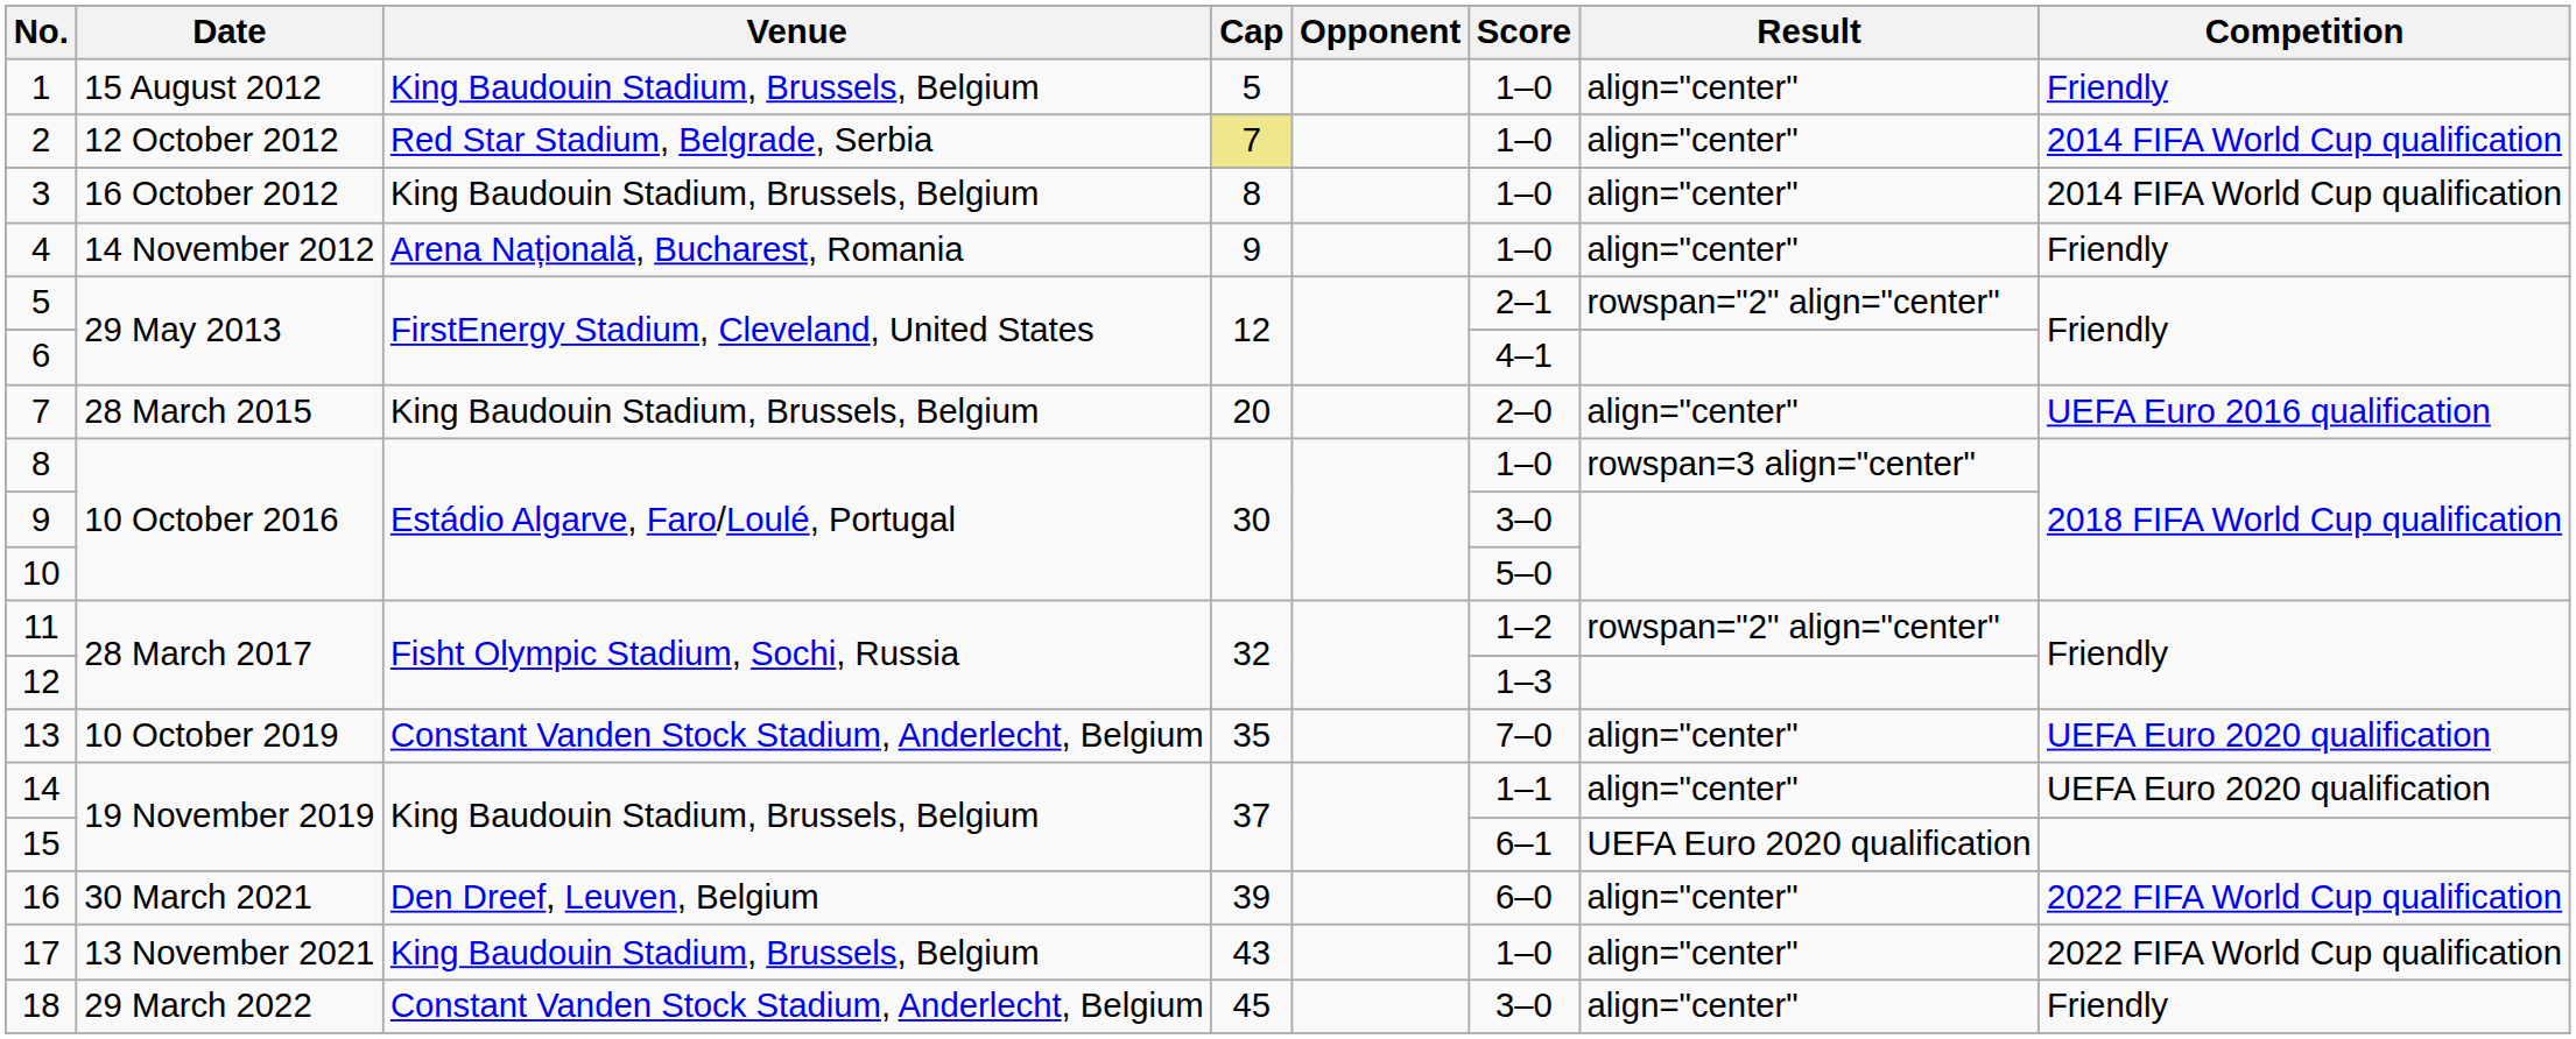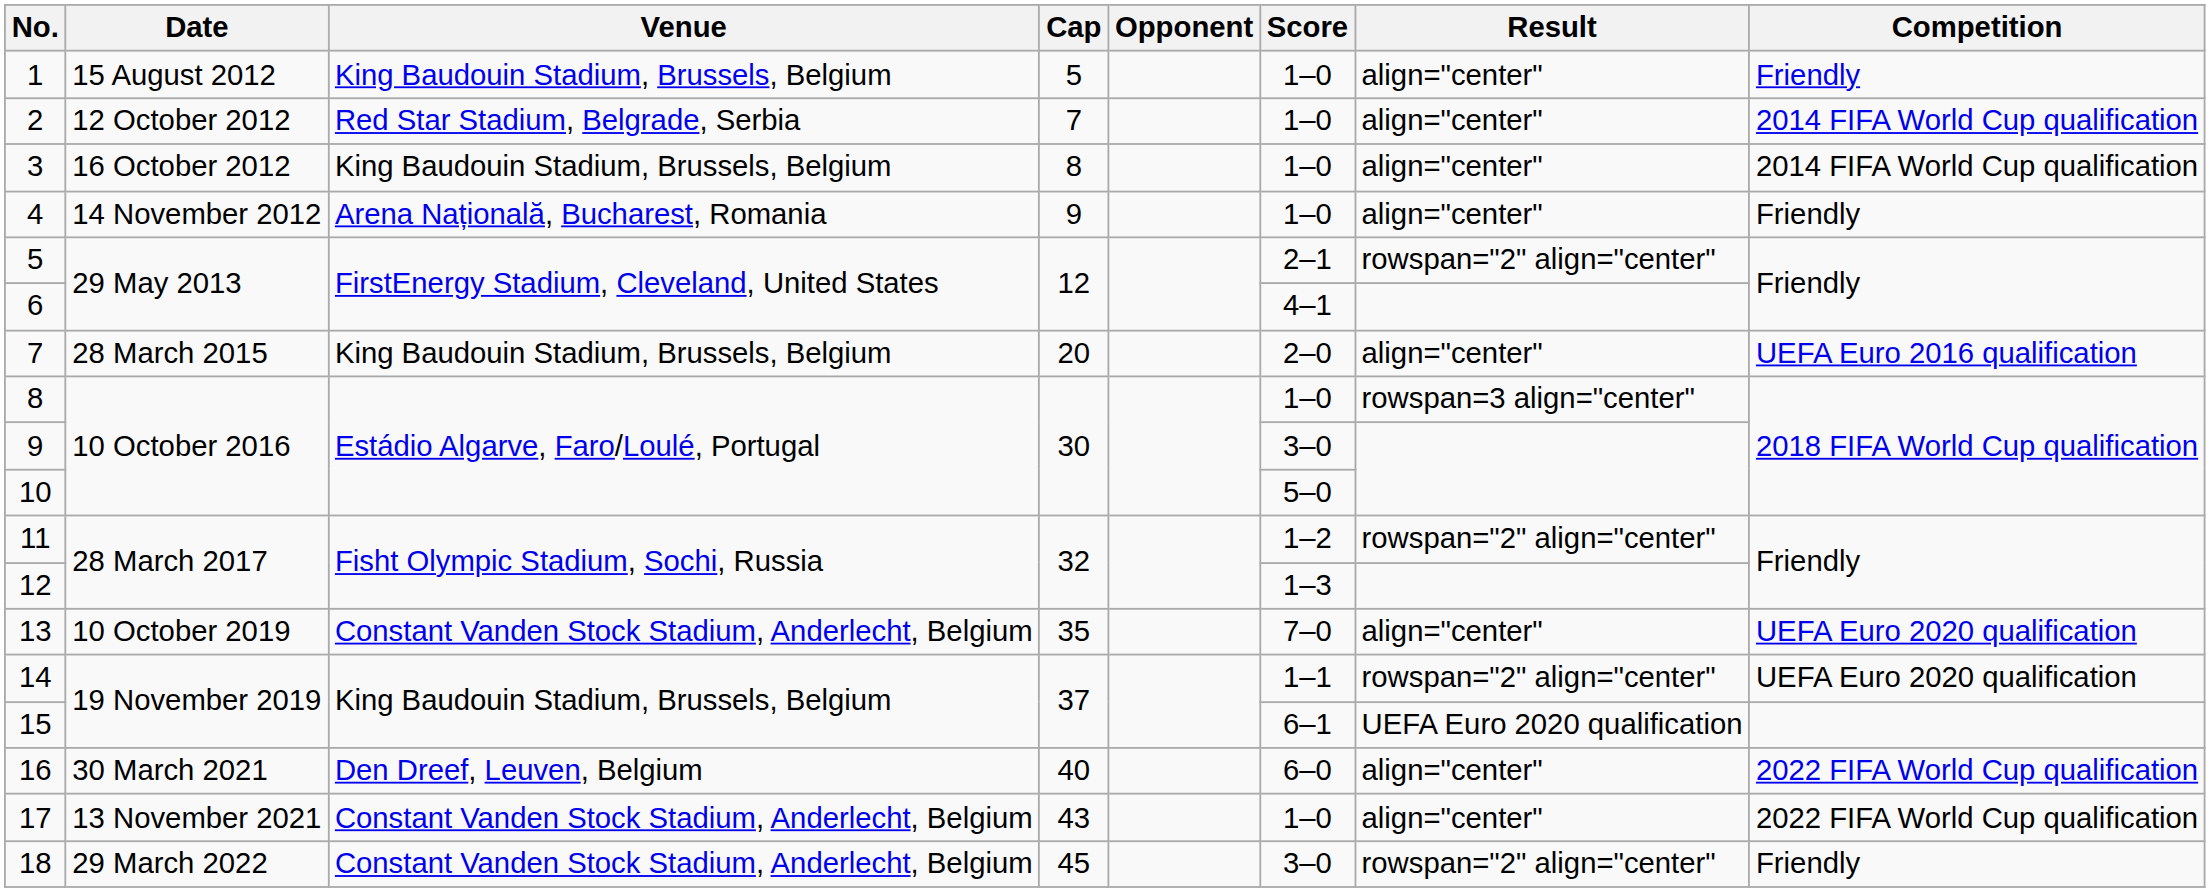2 | Cap: khaki background -> no background
14 | Result: align="center" -> rowspan="2" align="center"
16 | Cap: 39 -> 40
17 | Venue: King Baudouin Stadium, Brussels, Belgium -> Constant Vanden Stock Stadium, Anderlecht, Belgium
18 | Result: align="center" -> rowspan="2" align="center"
